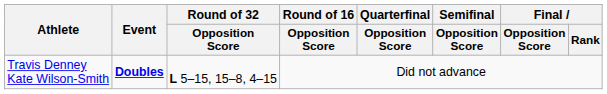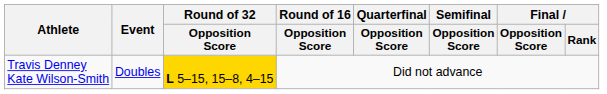Travis Denney Kate Wilson-Smith | Event: bold -> normal
Travis Denney Kate Wilson-Smith | Round of 32 / Opposition Score: no background -> gold background
